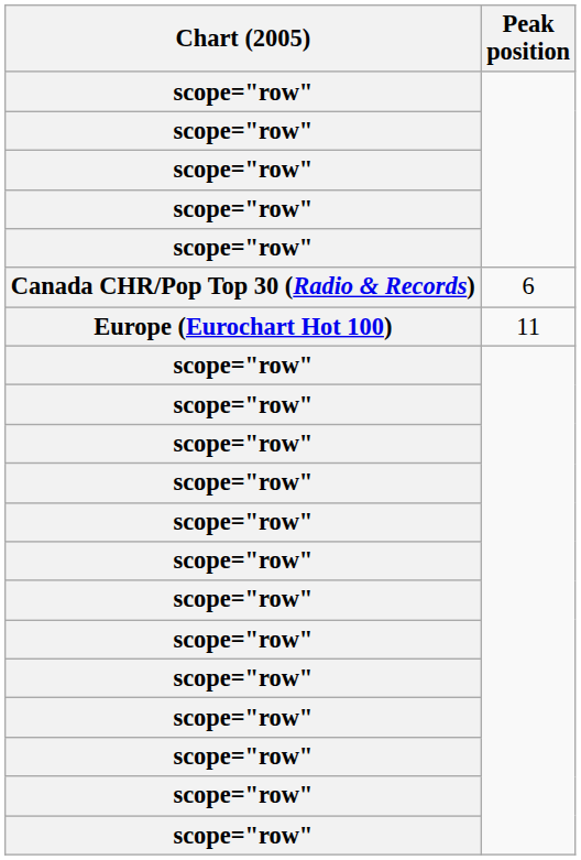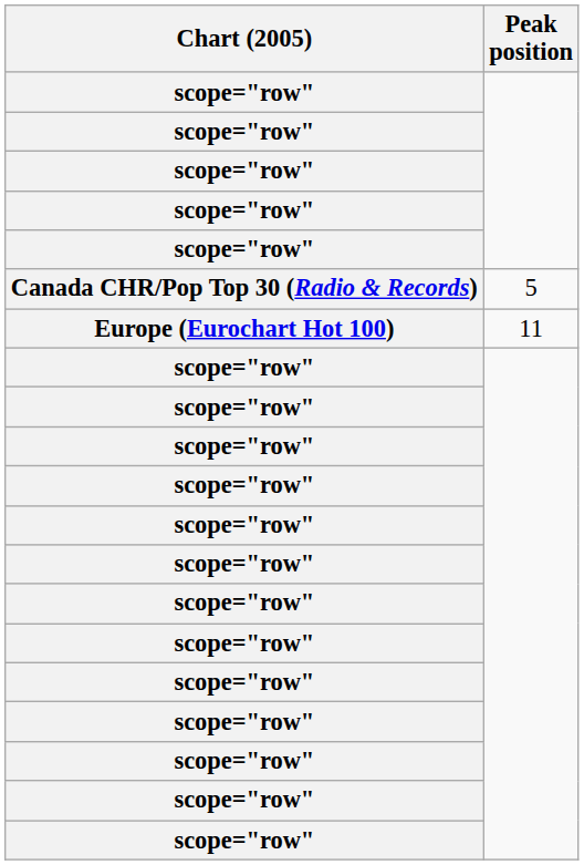Canada CHR/Pop Top 30 (Radio & Records) | Peak position: 6 -> 5
